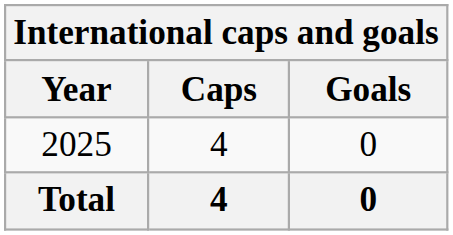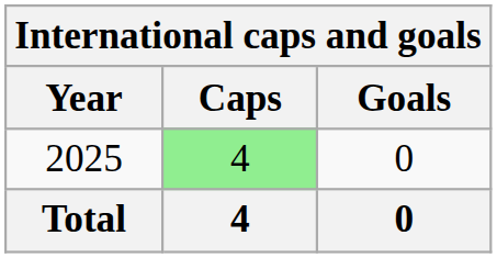2025 | Caps: no background -> lightgreen background
